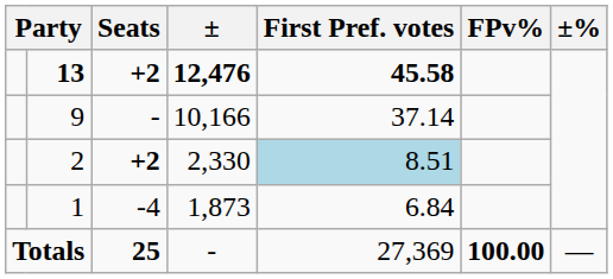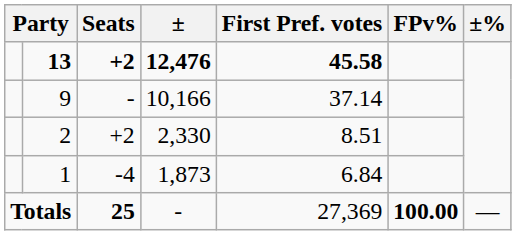2 | Seats: bold -> normal
2 | First Pref. votes: lightblue background -> no background
